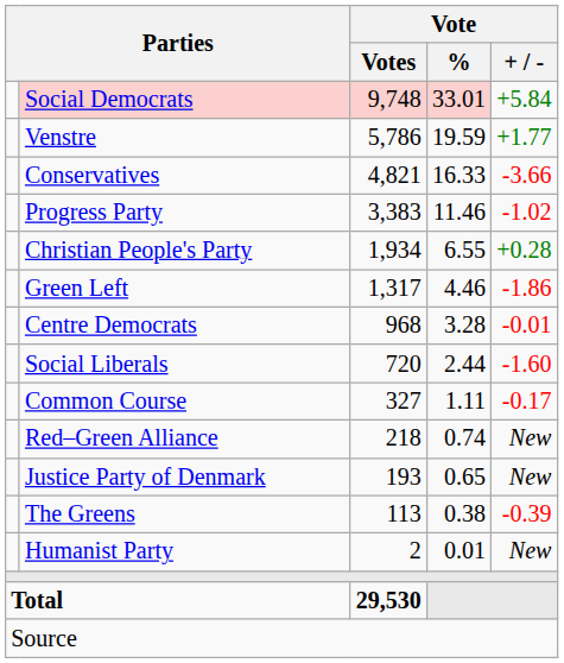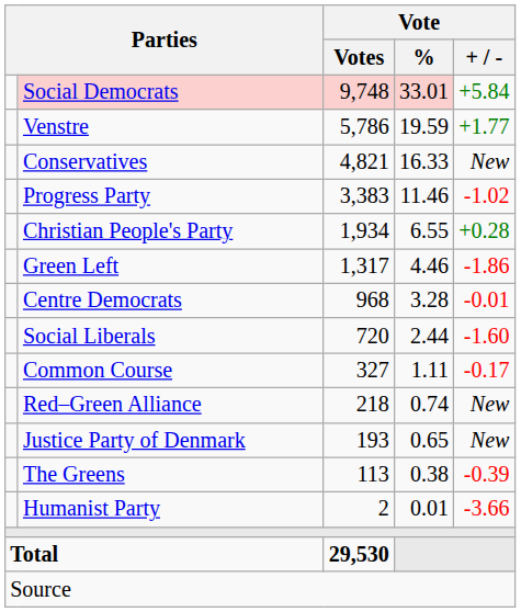Conservatives | Vote / + / -: -3.66 -> New
Humanist Party | Vote / + / -: New -> -3.66
